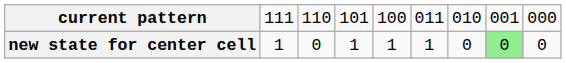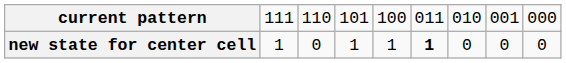new state for center cell | column 6: normal -> bold
new state for center cell | column 8: lightgreen background -> no background
